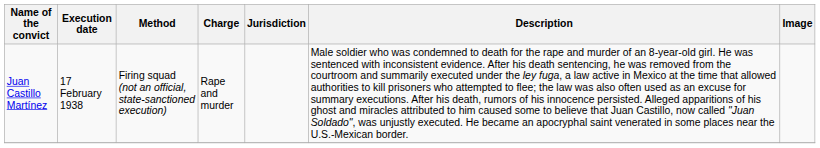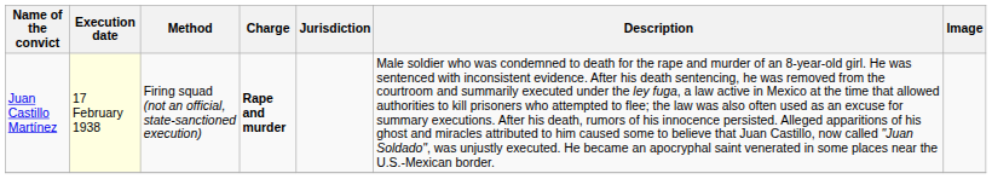Juan Castillo Martínez | Execution date: no background -> lightyellow background
Juan Castillo Martínez | Charge: normal -> bold
